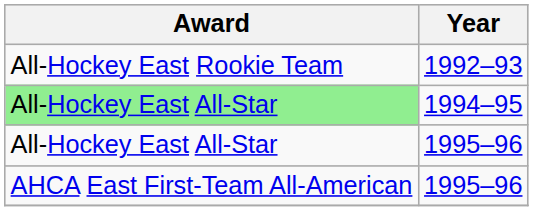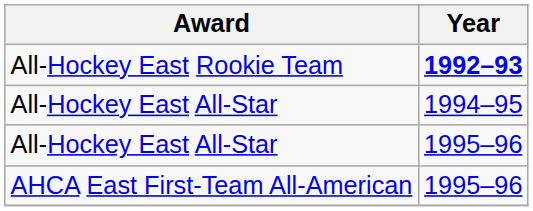row 2 | Year: normal -> bold
row 3 | Award: lightgreen background -> no background
